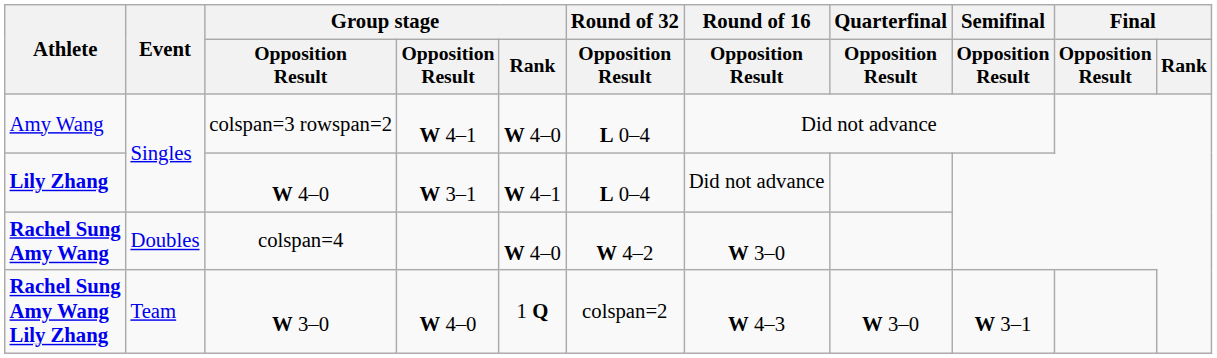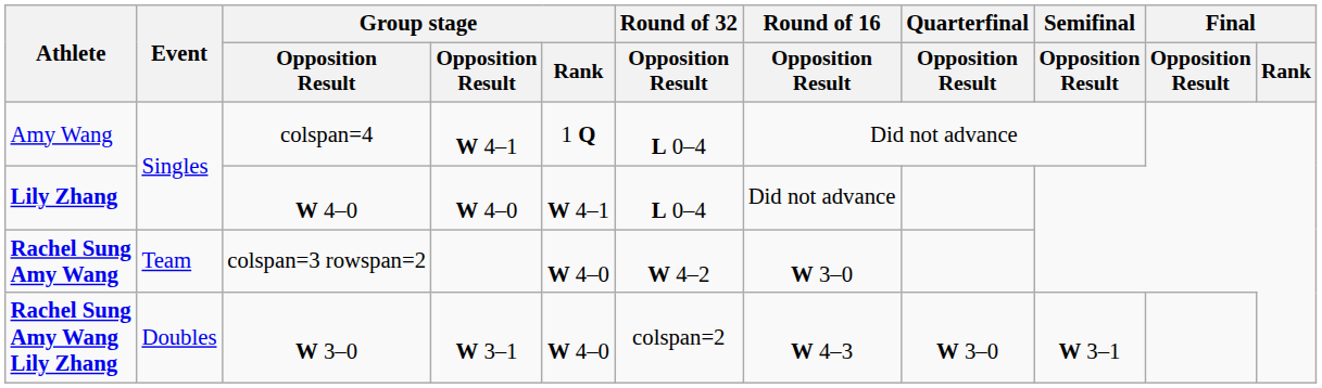Amy Wang | column 3: colspan=3 rowspan=2 -> colspan=4
Amy Wang | Group stage / Rank: W 4–0 -> 1 Q
Lily Zhang | column 4: W 3–1 -> W 4–0
Rachel Sung Amy Wang | Event: Doubles -> Team
Rachel Sung Amy Wang | column 3: colspan=4 -> colspan=3 rowspan=2
Rachel Sung Amy Wang Lily Zhang | Event: Team -> Doubles
Rachel Sung Amy Wang Lily Zhang | column 4: W 4–0 -> W 3–1
Rachel Sung Amy Wang Lily Zhang | Group stage / Rank: 1 Q -> W 4–0
